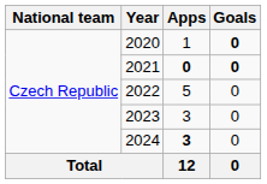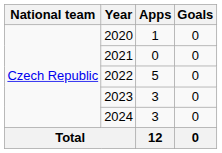2020 | Goals: bold -> normal
2021 | Apps: bold -> normal
2021 | Goals: bold -> normal
2024 | Apps: bold -> normal
